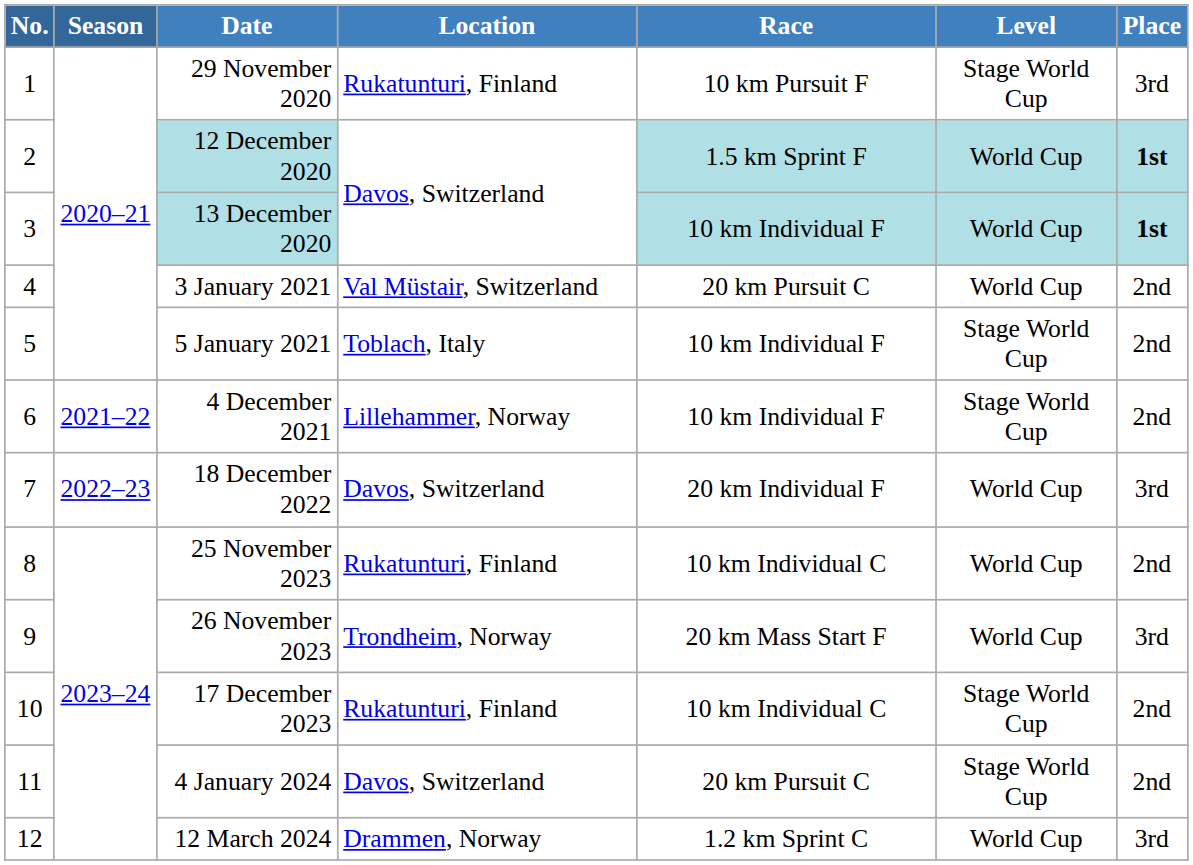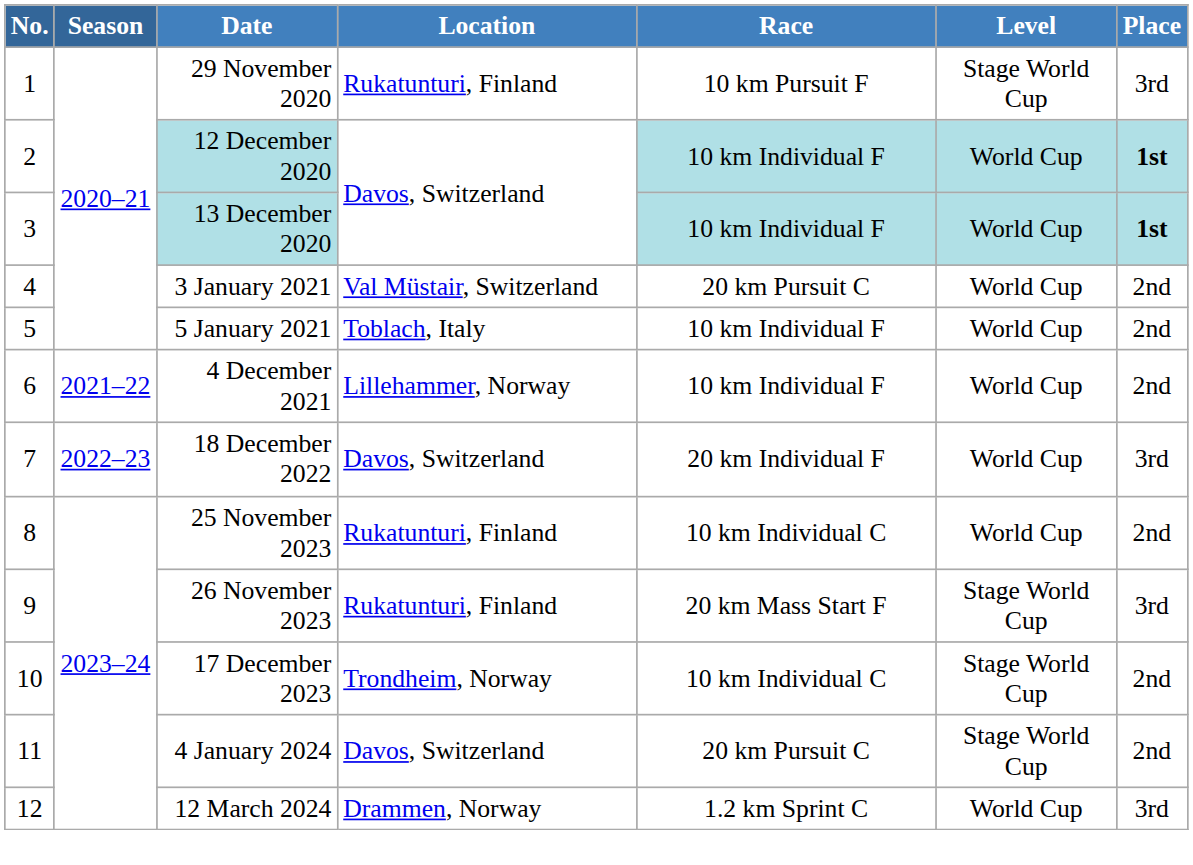12 December 2020 | Race: 1.5 km Sprint F -> 10 km Individual F
5 January 2021 | Level: Stage World Cup -> World Cup
4 December 2021 | Level: Stage World Cup -> World Cup
26 November 2023 | Location: Trondheim, Norway -> Rukatunturi, Finland
26 November 2023 | Level: World Cup -> Stage World Cup
17 December 2023 | Location: Rukatunturi, Finland -> Trondheim, Norway
